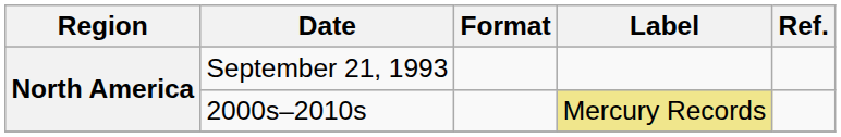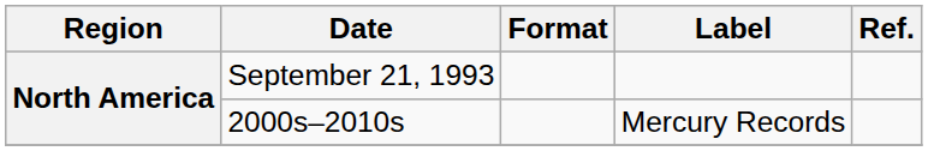2000s–2010s | Label: khaki background -> no background
